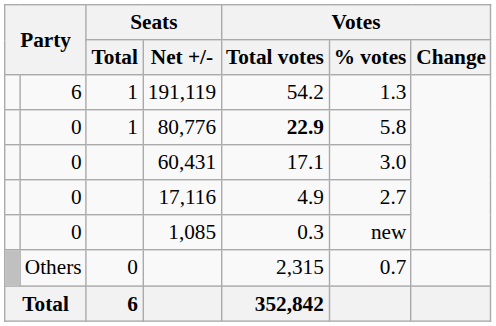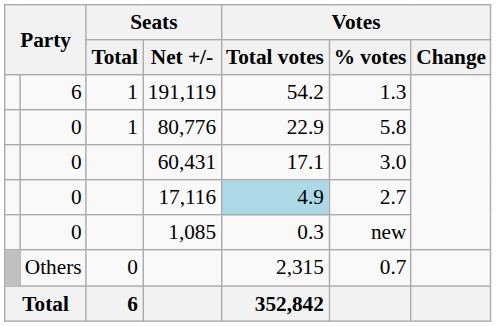80,776 | Votes / Total votes: bold -> normal
17,116 | Votes / Total votes: no background -> lightblue background
